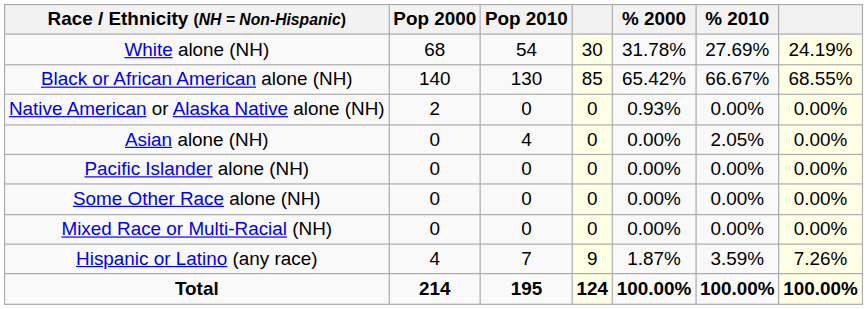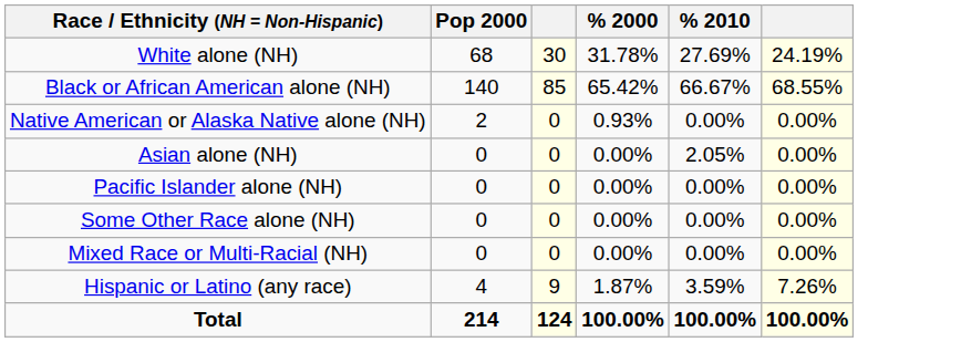- column: Pop 2010 | 54 | 130 | 0 | 4 | 0 | 0 | 0 | 7 | 195
